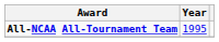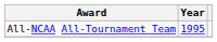row 2 | Award: bold -> normal
